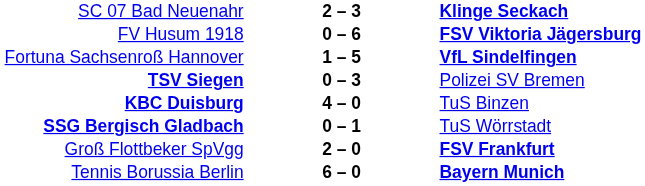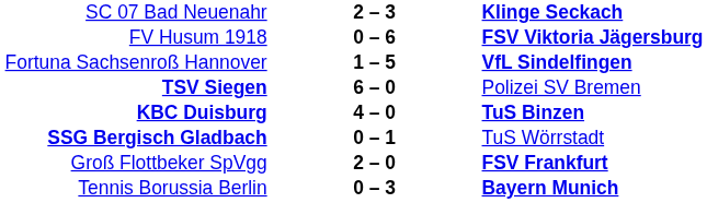TSV Siegen | column 2: 0 – 3 -> 6 – 0
KBC Duisburg | column 3: normal -> bold
Tennis Borussia Berlin | column 2: 6 – 0 -> 0 – 3
